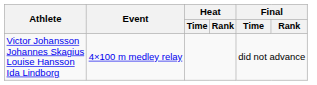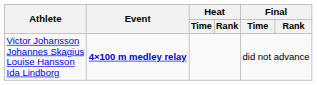row 3 | Event: normal -> bold
